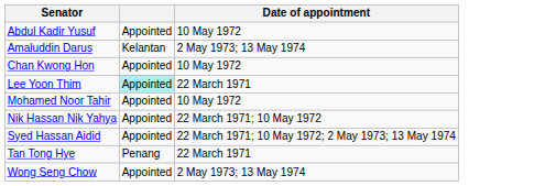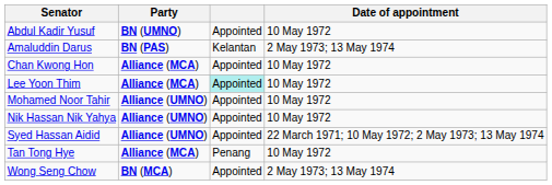+ column: Party | BN (UMNO) | BN (PAS) | Alliance (MCA) | Alliance (MCA) | Alliance (UMNO) | Alliance (UMNO) | Alliance (UMNO) | Alliance (MCA) | BN (MCA)
Lee Yoon Thim | Date of appointment: 22 March 1971 -> 10 May 1972
Nik Hassan Nik Yahya | Date of appointment: 22 March 1971; 10 May 1972 -> 10 May 1972
Tan Tong Hye | Date of appointment: 22 March 1971 -> 10 May 1972
